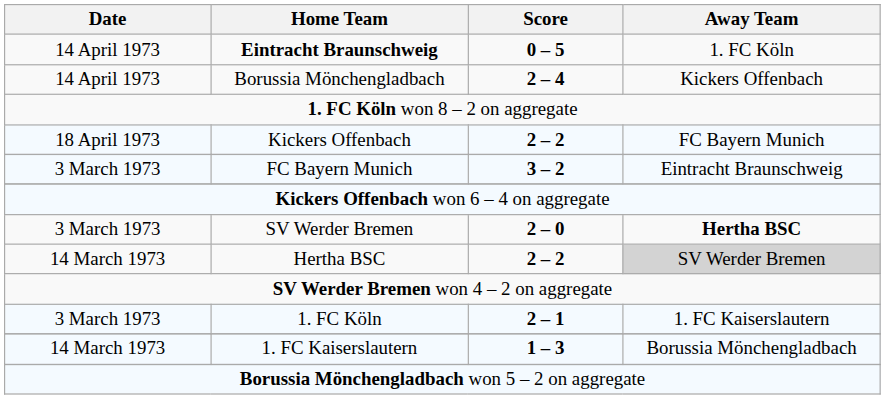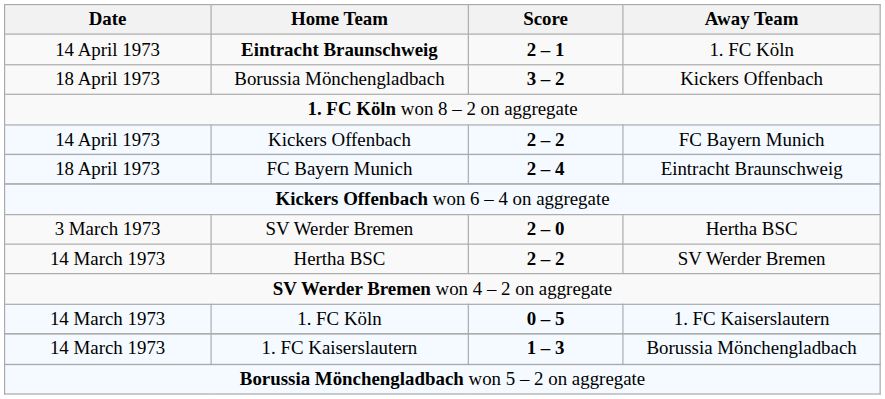row 2 | Score: 0 – 5 -> 2 – 1
row 3 | Date: 14 April 1973 -> 18 April 1973
row 3 | Score: 2 – 4 -> 3 – 2
row 5 | Date: 18 April 1973 -> 14 April 1973
row 6 | Date: 3 March 1973 -> 18 April 1973
row 6 | Score: 3 – 2 -> 2 – 4
row 8 | Away Team: bold -> normal
row 9 | Away Team: lightgrey background -> no background
row 11 | Date: 3 March 1973 -> 14 March 1973
row 11 | Score: 2 – 1 -> 0 – 5
